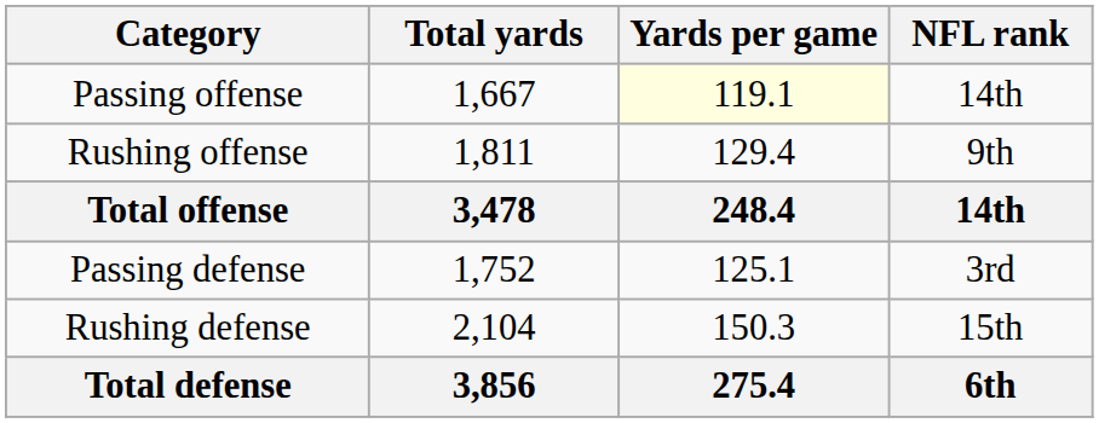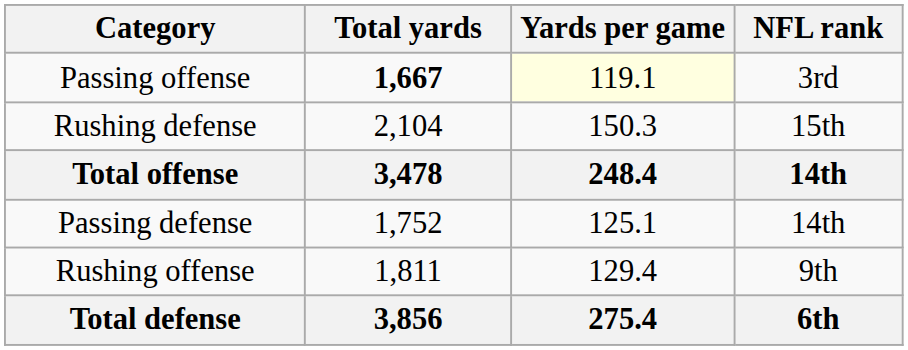Passing offense | Total yards: normal -> bold
Passing offense | NFL rank: 14th -> 3rd
rows swapped: Rushing offense <-> Rushing defense
Passing defense | NFL rank: 3rd -> 14th
